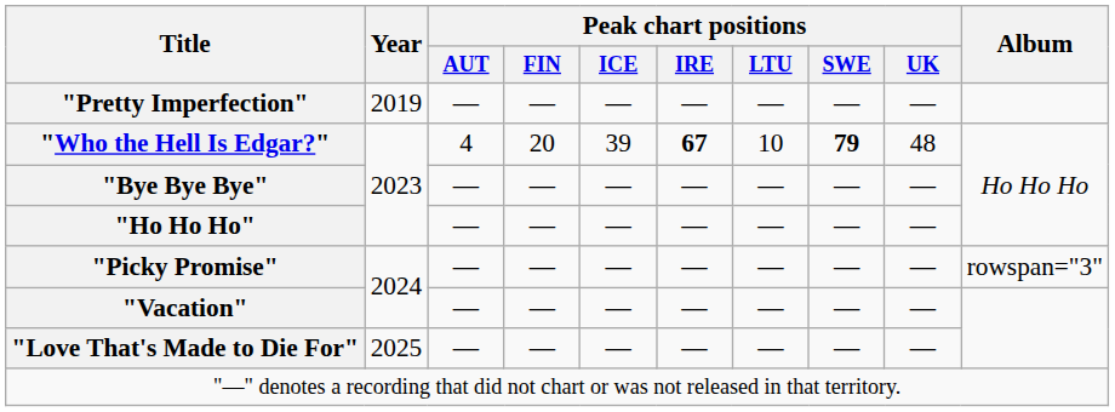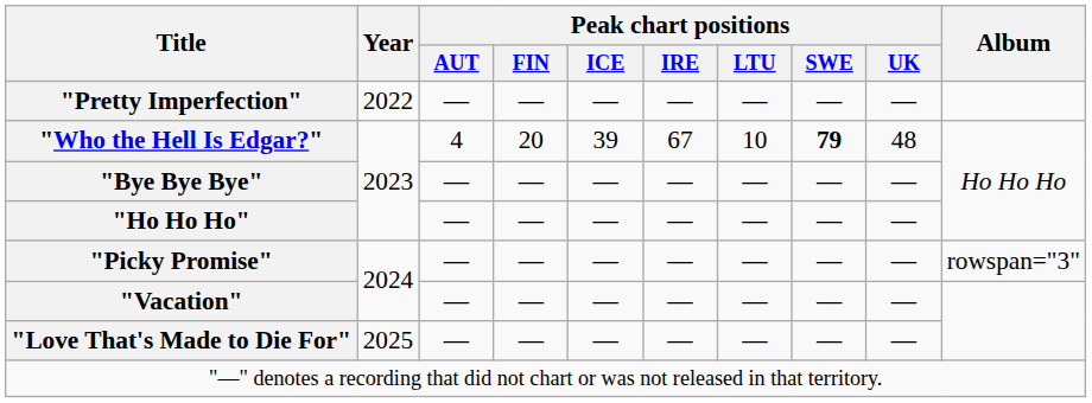"Pretty Imperfection" | Year: 2019 -> 2022
"Who the Hell Is Edgar?" | Peak chart positions / IRE: bold -> normal
